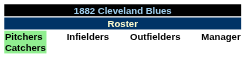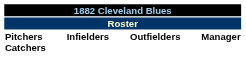Pitchers Catchers | column 1: lightgreen background -> no background
